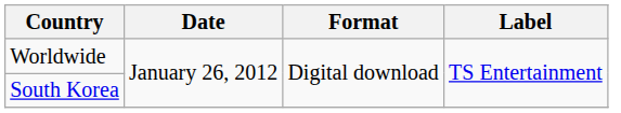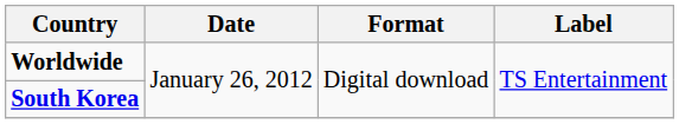Worldwide | Country: normal -> bold
South Korea | Country: normal -> bold
